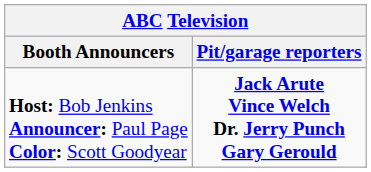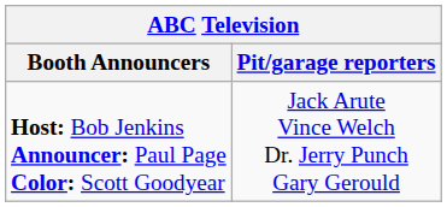Host: Bob Jenkins Announcer: Paul Page Color: Scott Goodyear | Pit/garage reporters: bold -> normal
